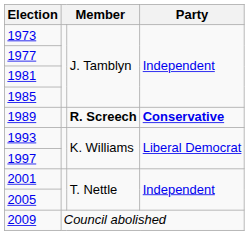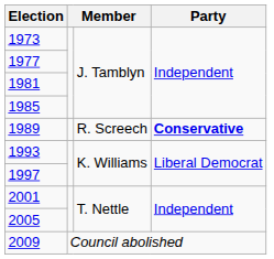1989 | column 3: bold -> normal
